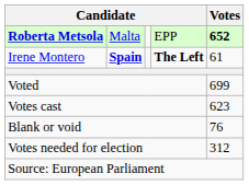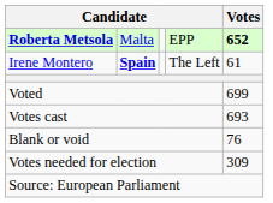Irene Montero | column 4: bold -> normal
Votes cast | Votes: 623 -> 693
Votes needed for election | Votes: 312 -> 309
